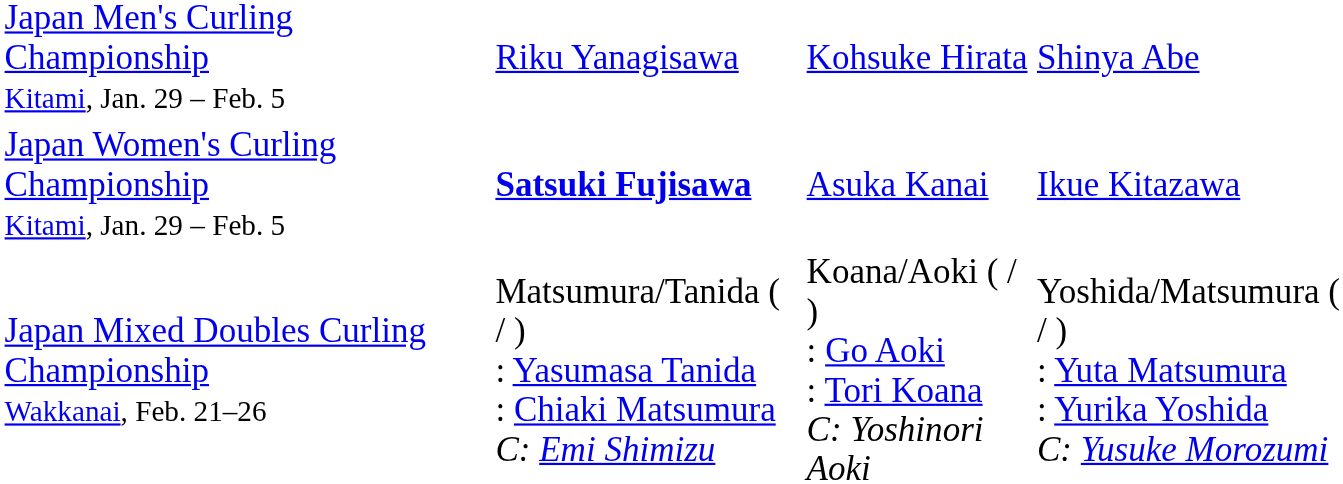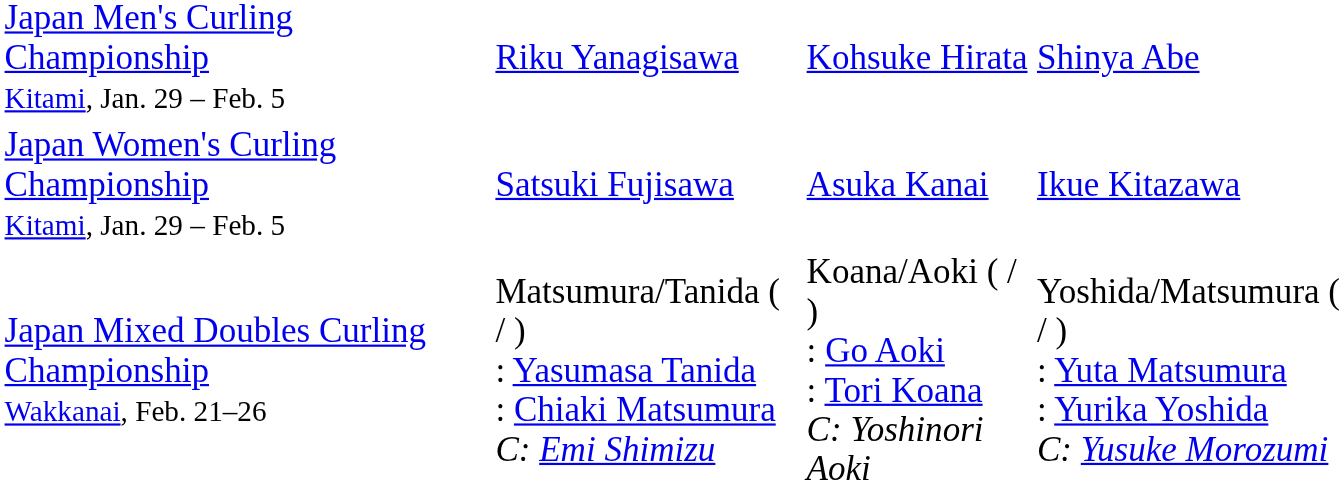Japan Women's Curling Championship Kitami, Jan. 29 – Feb. 5 | column 2: bold -> normal
